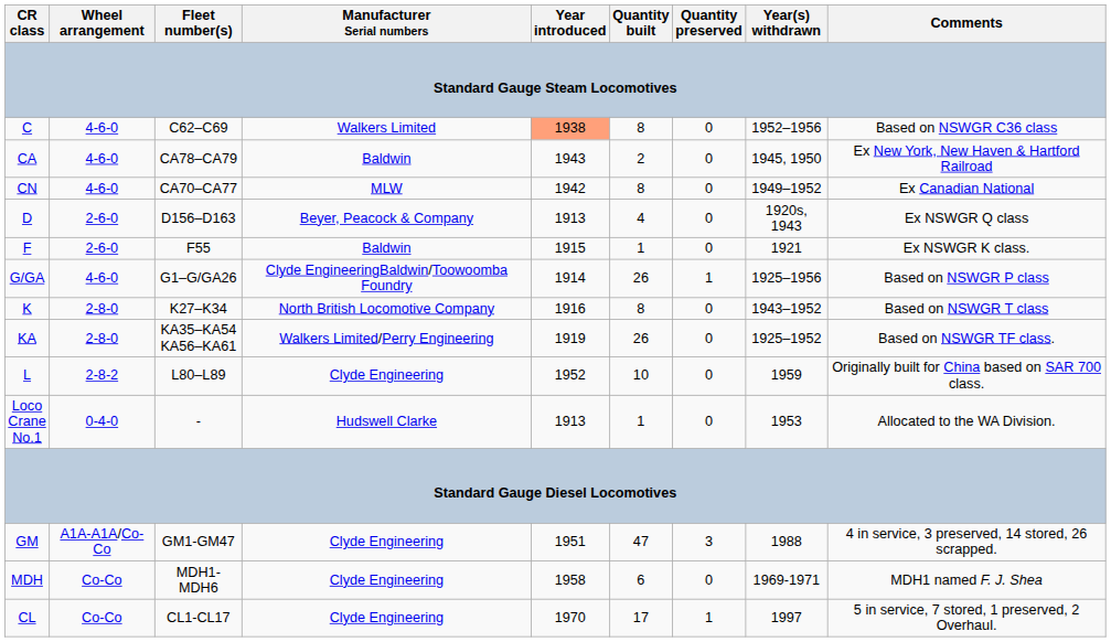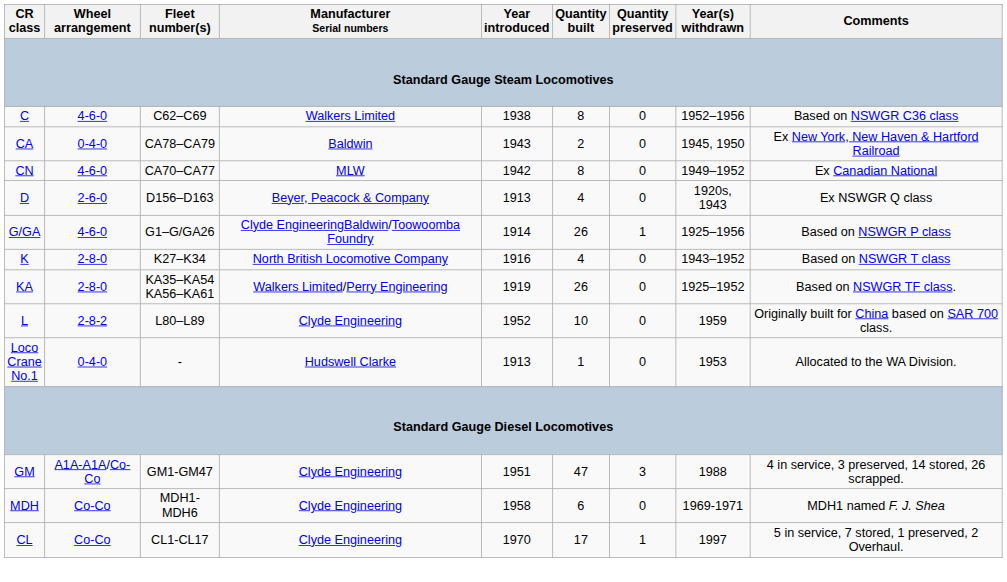C | Year introduced: lightsalmon background -> no background
CA | Wheel arrangement: 4-6-0 -> 0-4-0
- row: F | 2-6-0 | F55 | Baldwin | 1915 | 1 | 0 | 1921 | Ex NSWGR K class.
K | Quantity built: 8 -> 4
